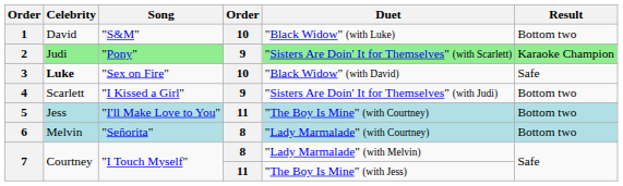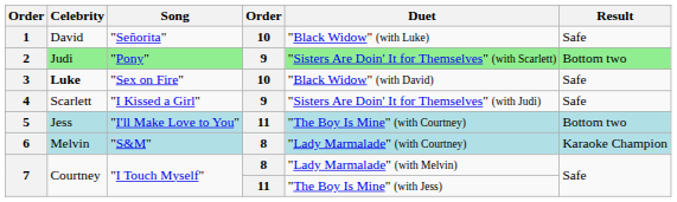1 | Song: "S&M" -> "Señorita"
1 | Result: Bottom two -> Safe
2 | Result: Karaoke Champion -> Bottom two
4 | Result: Bottom two -> Safe
6 | Song: "Señorita" -> "S&M"
6 | Result: Bottom two -> Karaoke Champion
